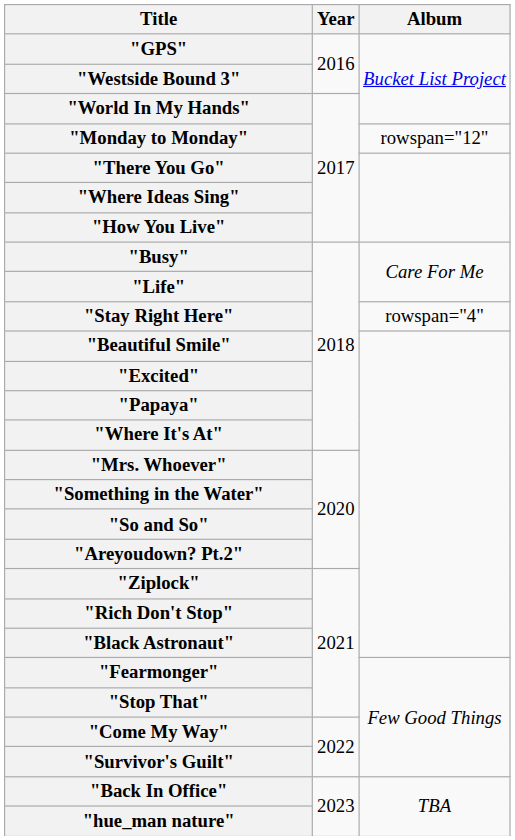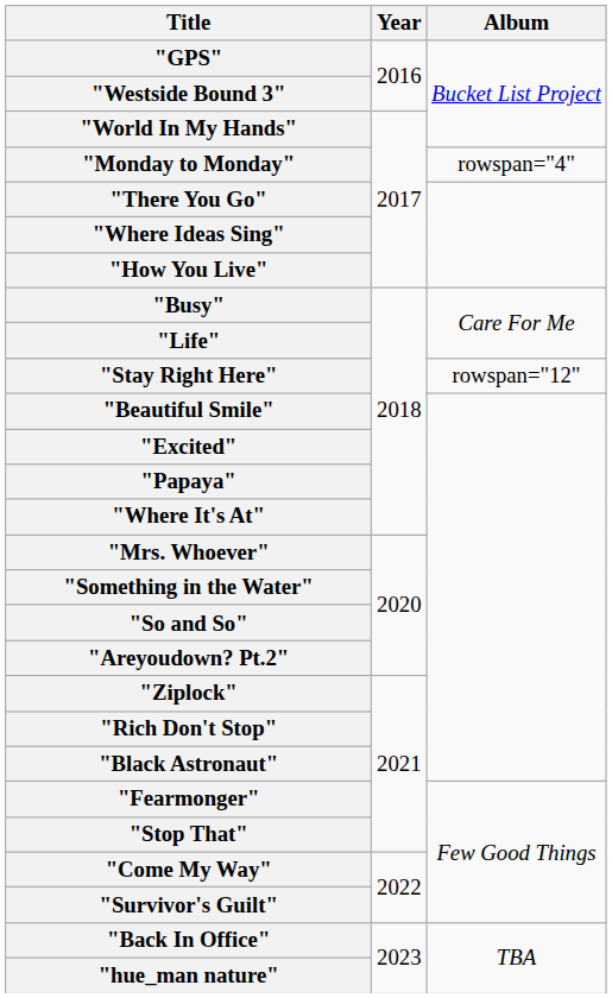"Monday to Monday" | Album: rowspan="12" -> rowspan="4"
"Stay Right Here" | Album: rowspan="4" -> rowspan="12"
